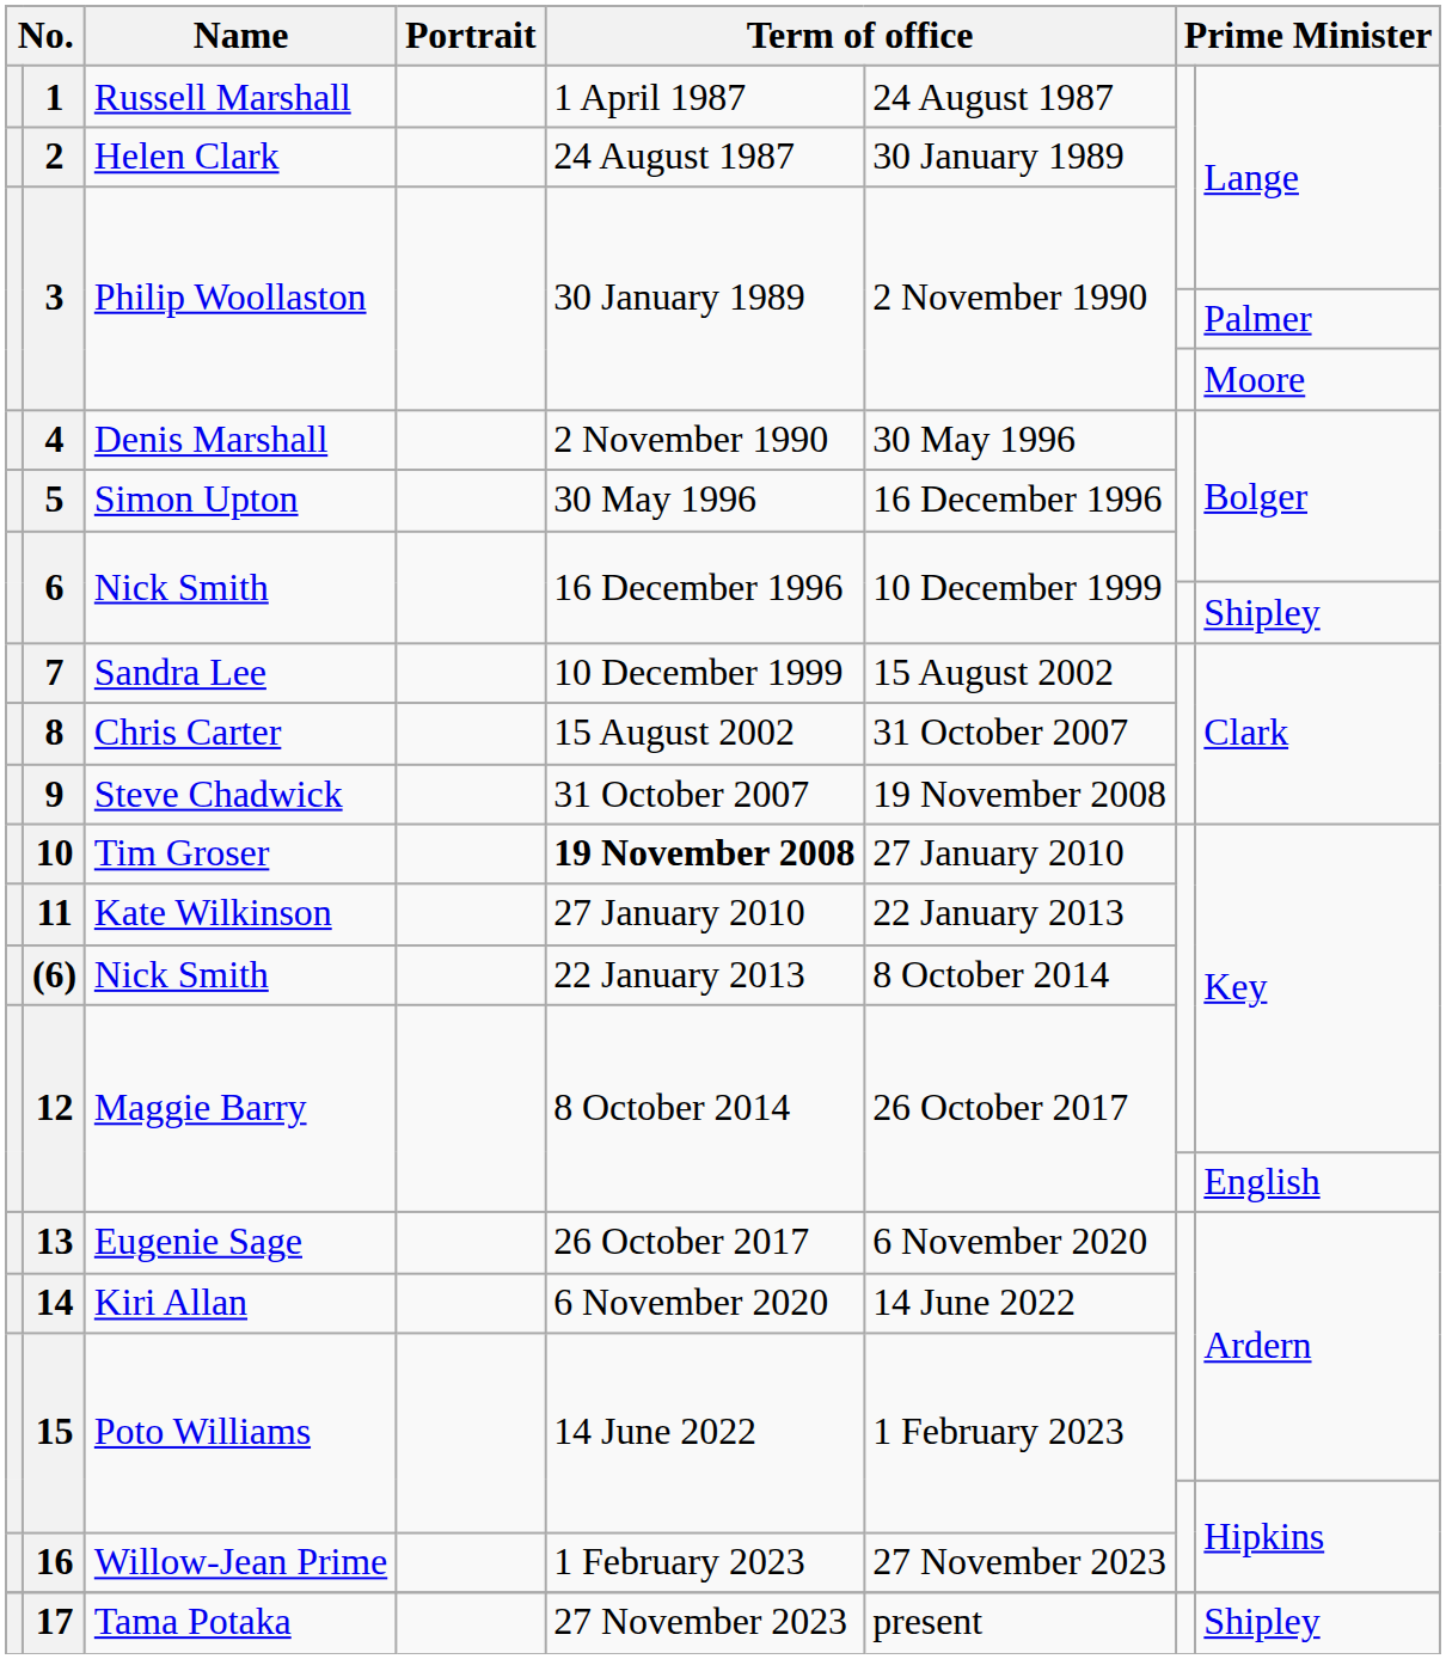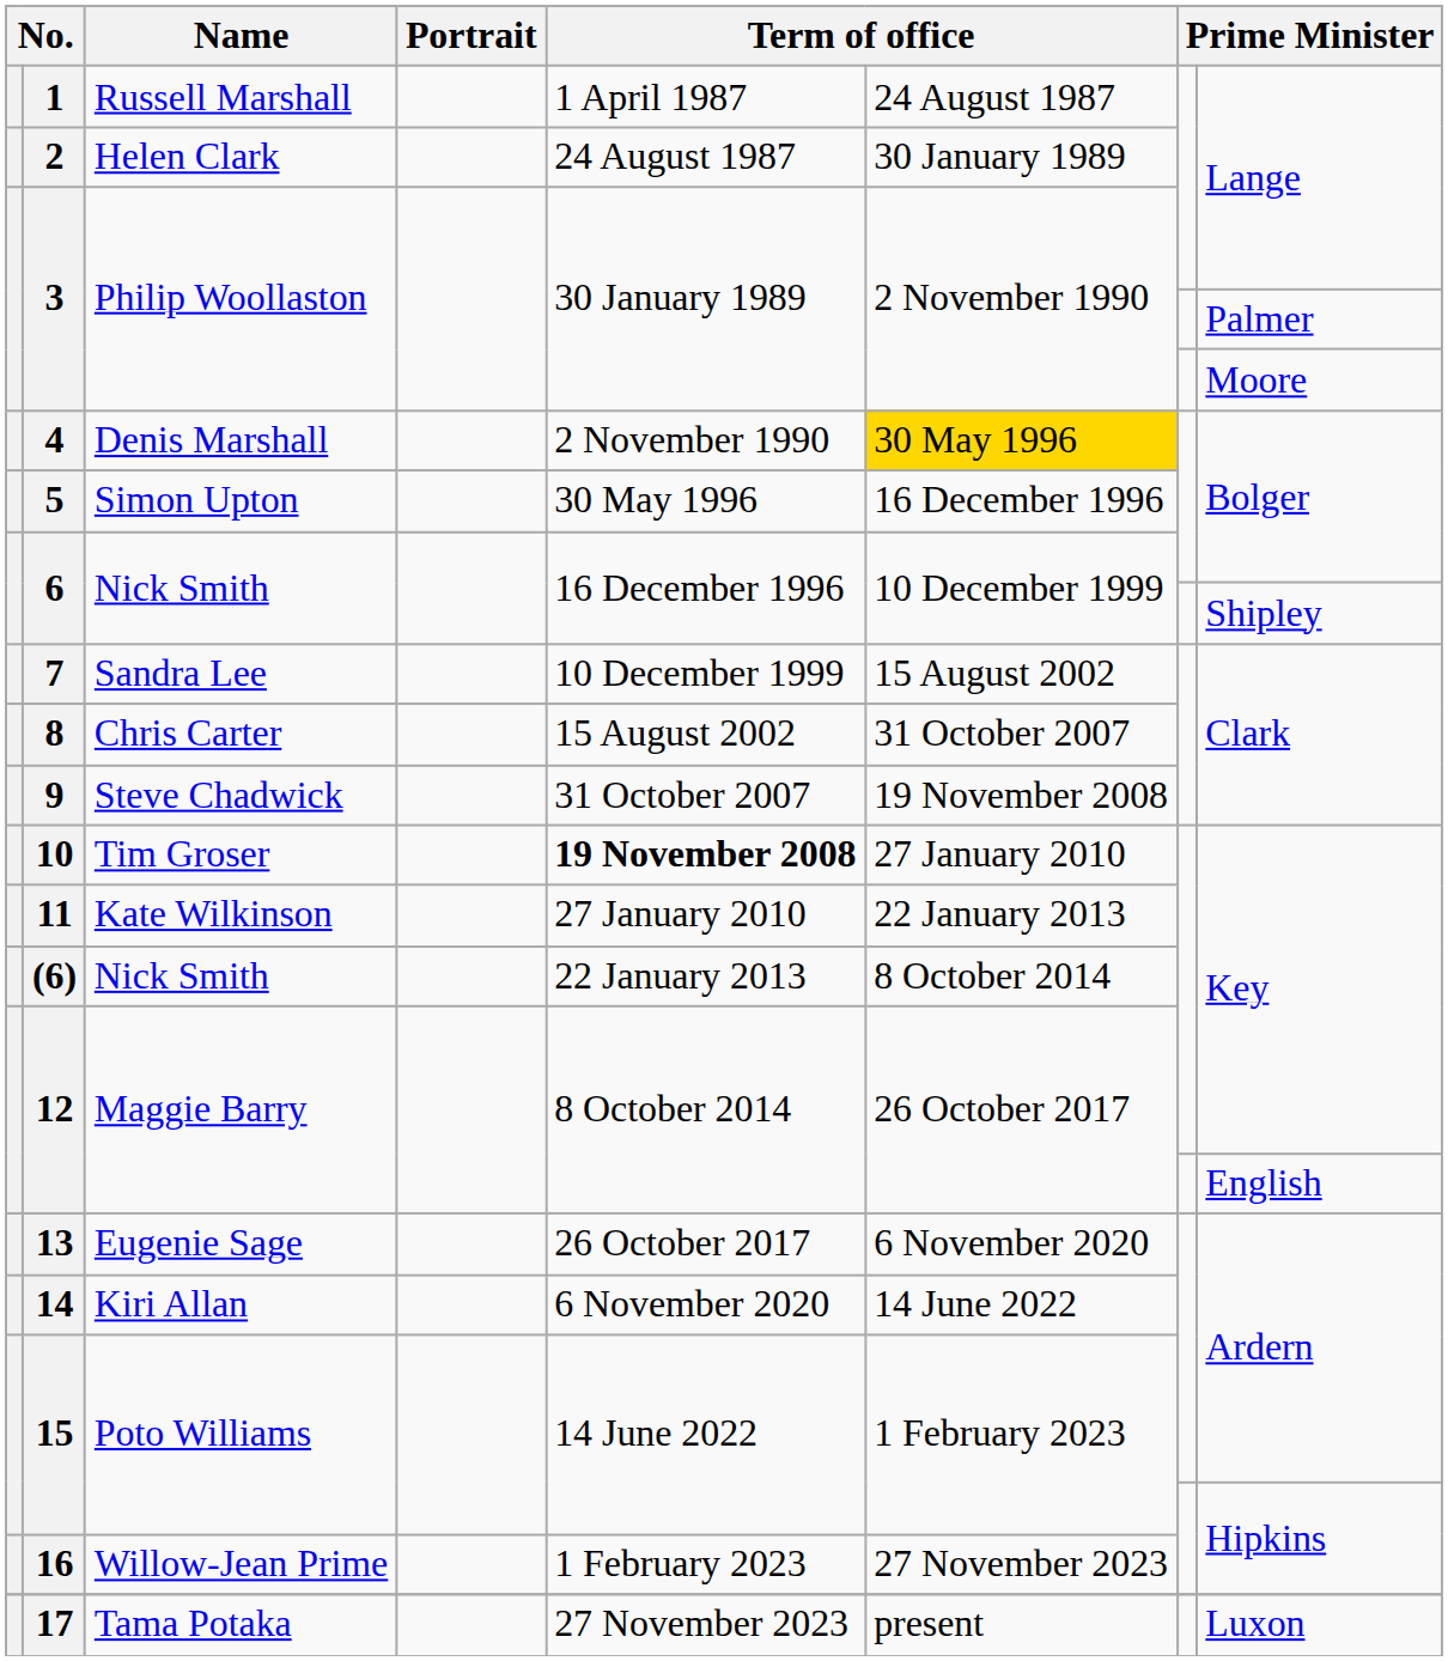4 | column 6: no background -> gold background
17 | column 8: Shipley -> Luxon
